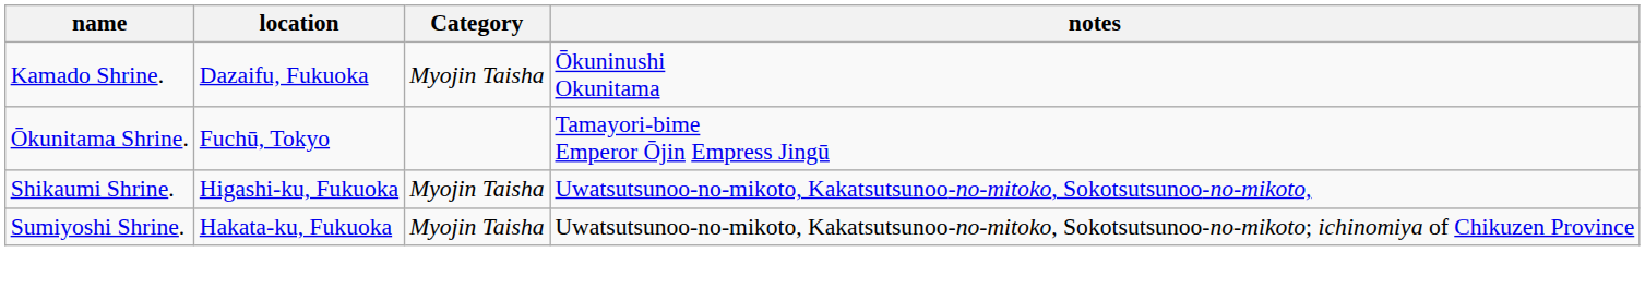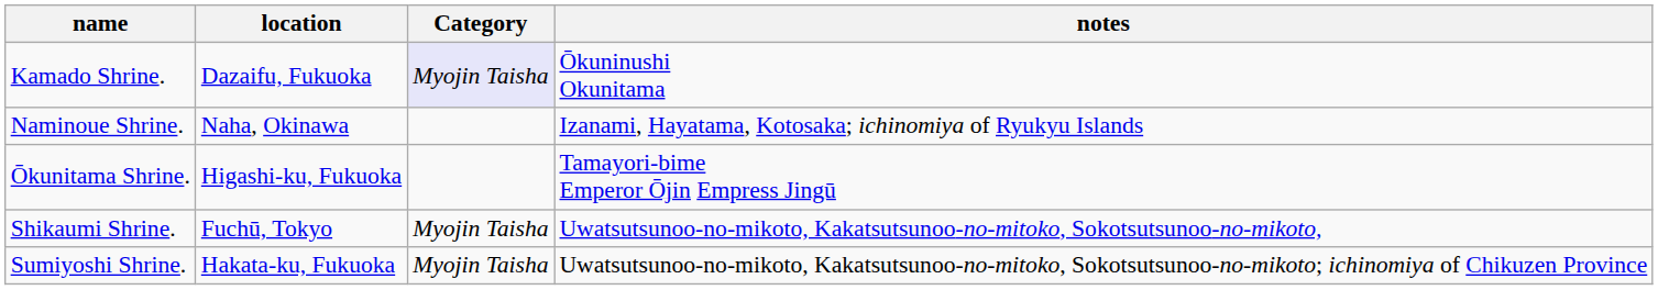Kamado Shrine. | Category: no background -> lavender background
+ row: Naminoue Shrine. | Naha, Okinawa | Izanami, Hayatama, Kotosaka; ichinomiya of Ryukyu Islands
Ōkunitama Shrine. | location: Fuchū, Tokyo -> Higashi-ku, Fukuoka
Shikaumi Shrine. | location: Higashi-ku, Fukuoka -> Fuchū, Tokyo
